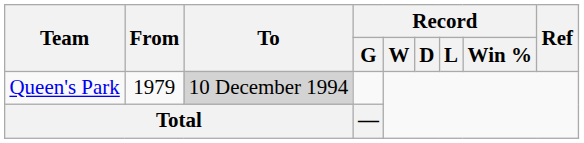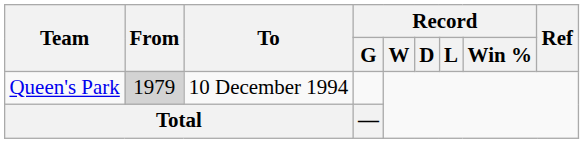Queen's Park | From: no background -> lightgrey background
Queen's Park | To: lightgrey background -> no background
